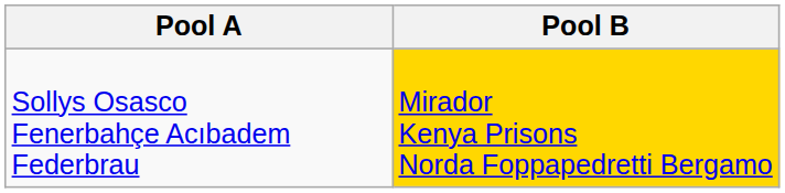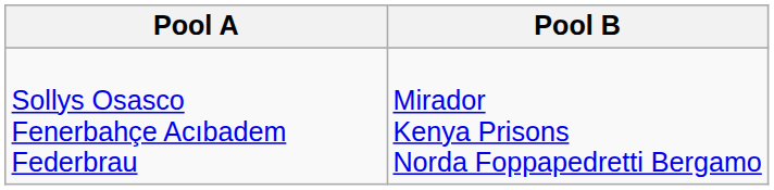Sollys Osasco Fenerbahçe Acıbadem Federbrau | Pool B: gold background -> no background
